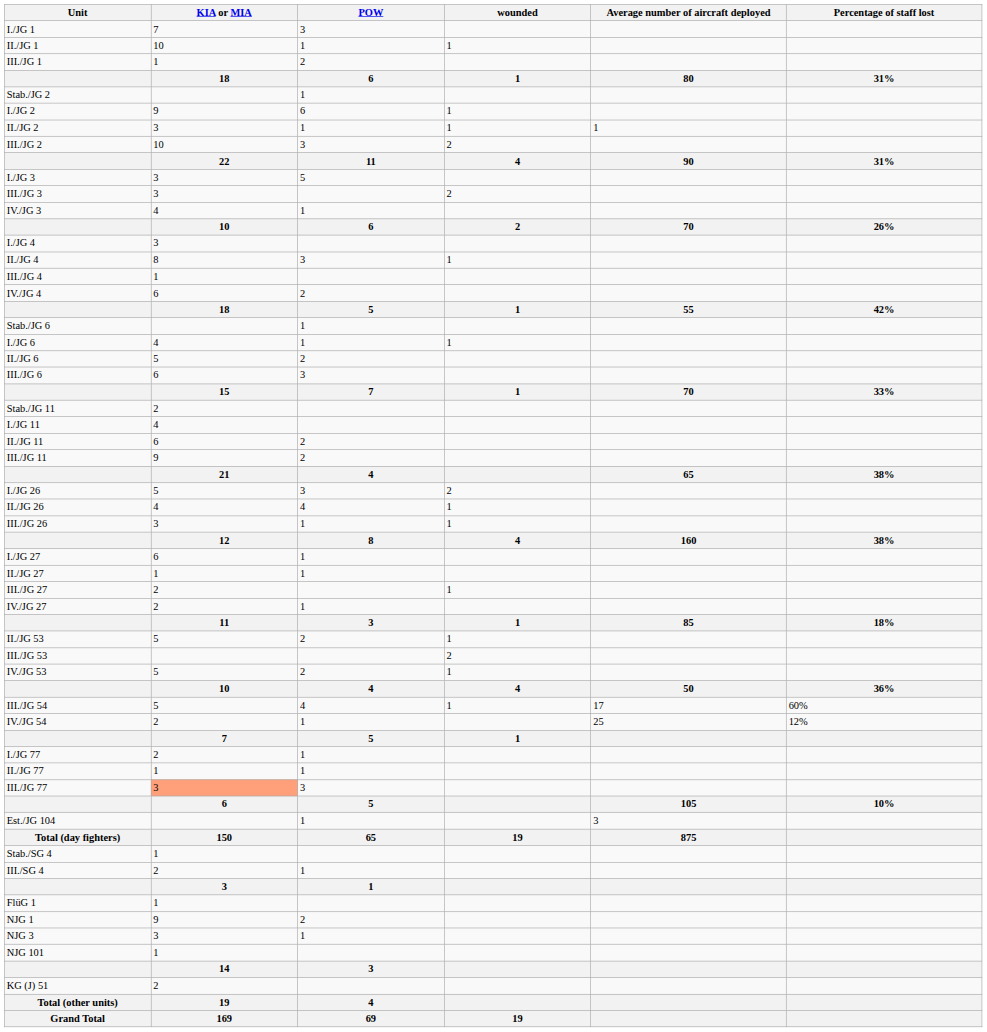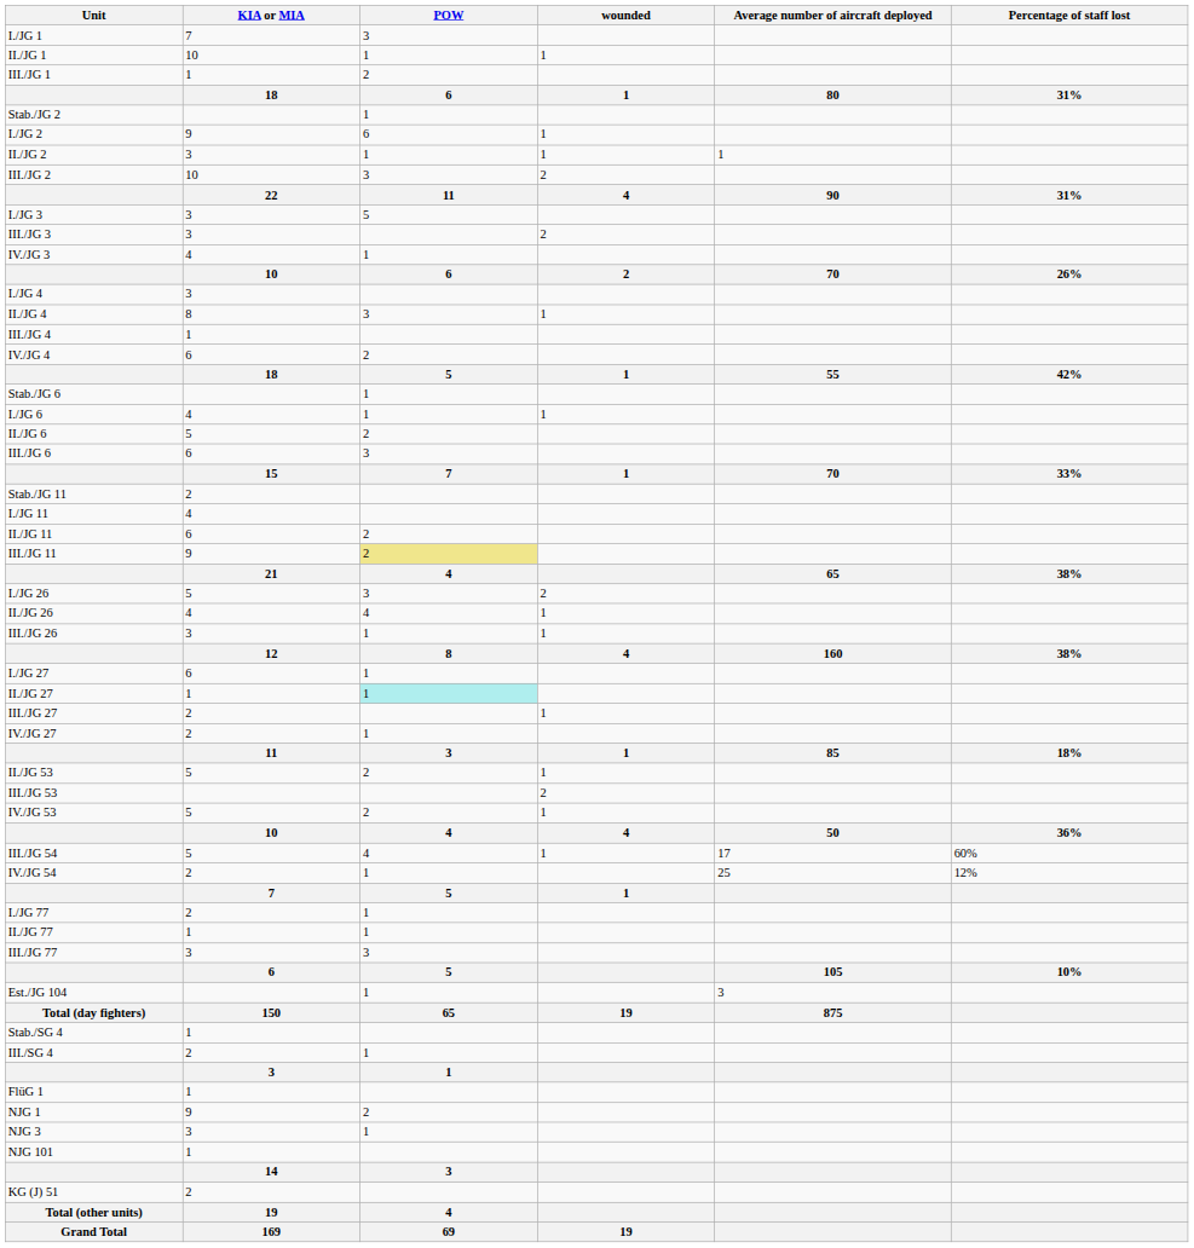III./JG 11 | POW: no background -> khaki background
II./JG 27 | POW: no background -> paleturquoise background
III./JG 77 | KIA or MIA: lightsalmon background -> no background
